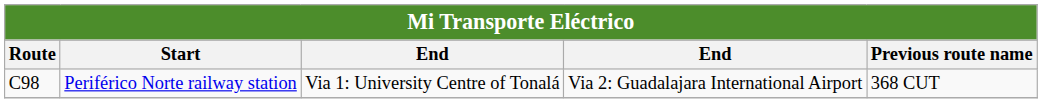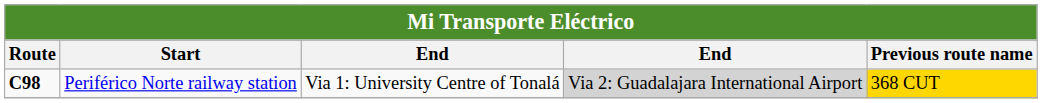Periférico Norte railway station | Route: normal -> bold
Periférico Norte railway station | column 4: no background -> lightgrey background
Periférico Norte railway station | Previous route name: no background -> gold background
